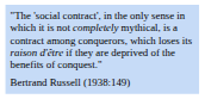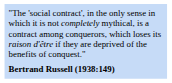row 2 | column 1: normal -> bold
